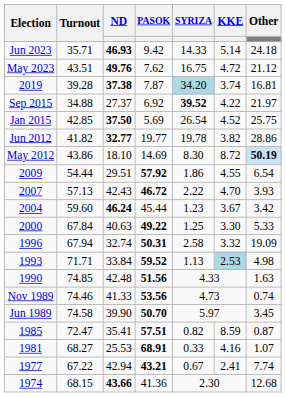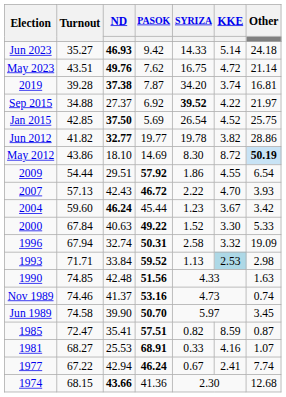Jun 2023 | Turnout: 35.71 -> 35.27
May 2023 | Other: 21.12 -> 21.14
2019 | SYRIZA: lightblue background -> no background
2000 | SYRIZA: 1.25 -> 1.52
1993 | Other: 4.98 -> 2.98
Nov 1989 | ND: 41.33 -> 41.37
Nov 1989 | PASOK: 53.56 -> 53.16
1977 | PASOK: 43.21 -> 46.24
